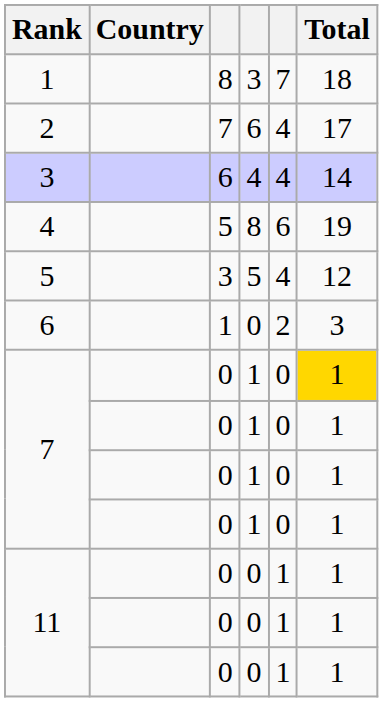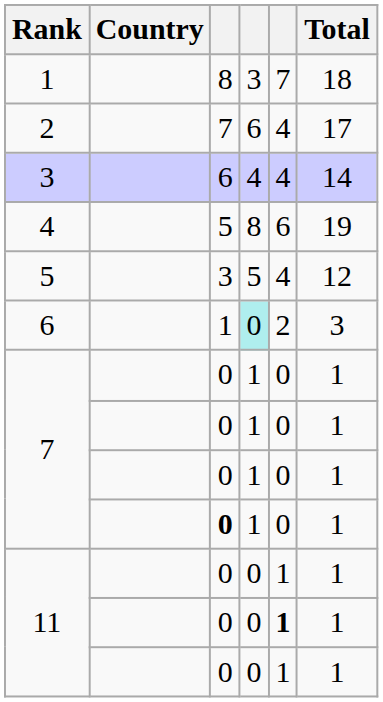row 7 | column 4: no background -> paleturquoise background
row 8 | Total: gold background -> no background
row 11 | column 3: normal -> bold
row 13 | column 5: normal -> bold
